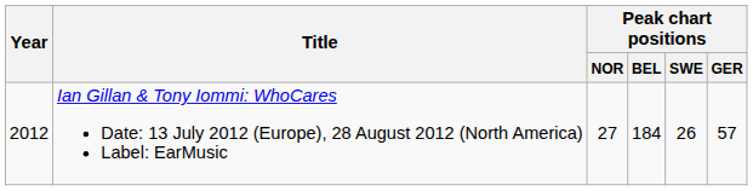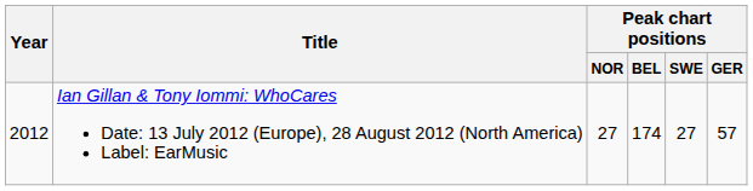row 3 | Peak chart positions / BEL: 184 -> 174
row 3 | Peak chart positions / SWE: 26 -> 27
